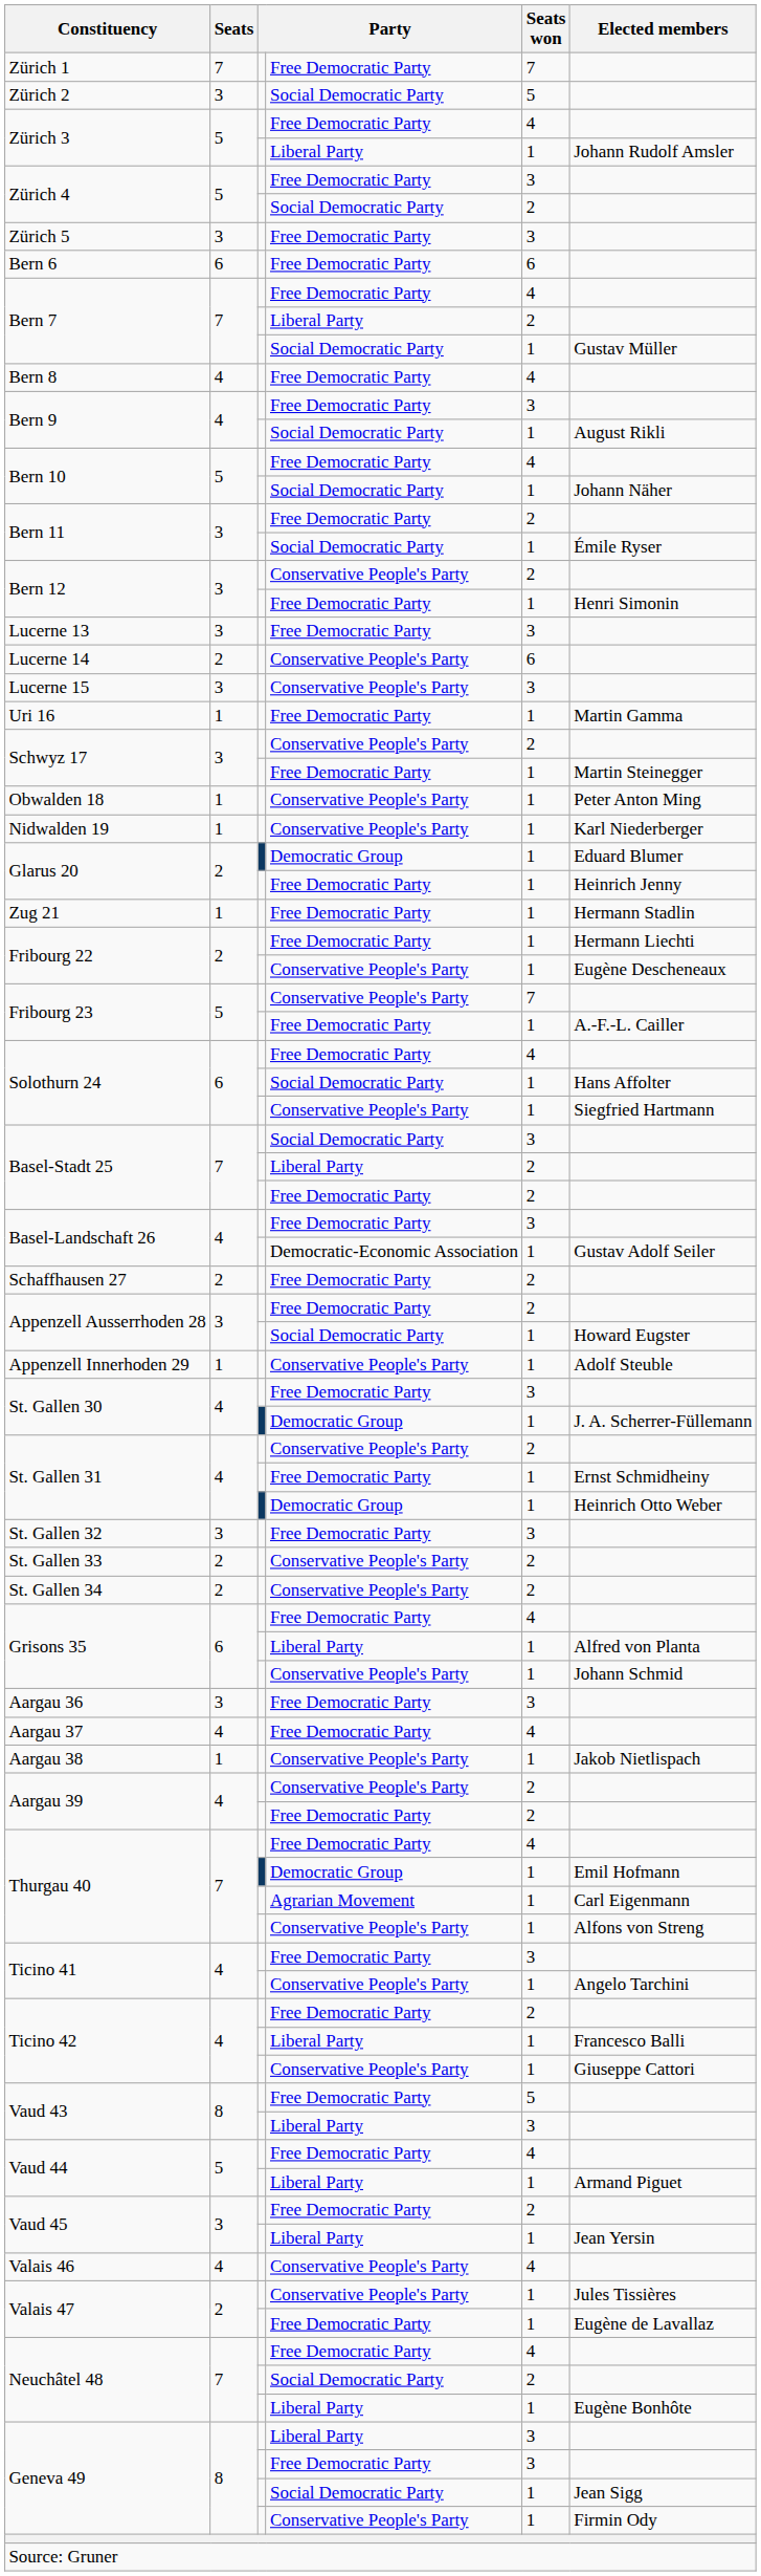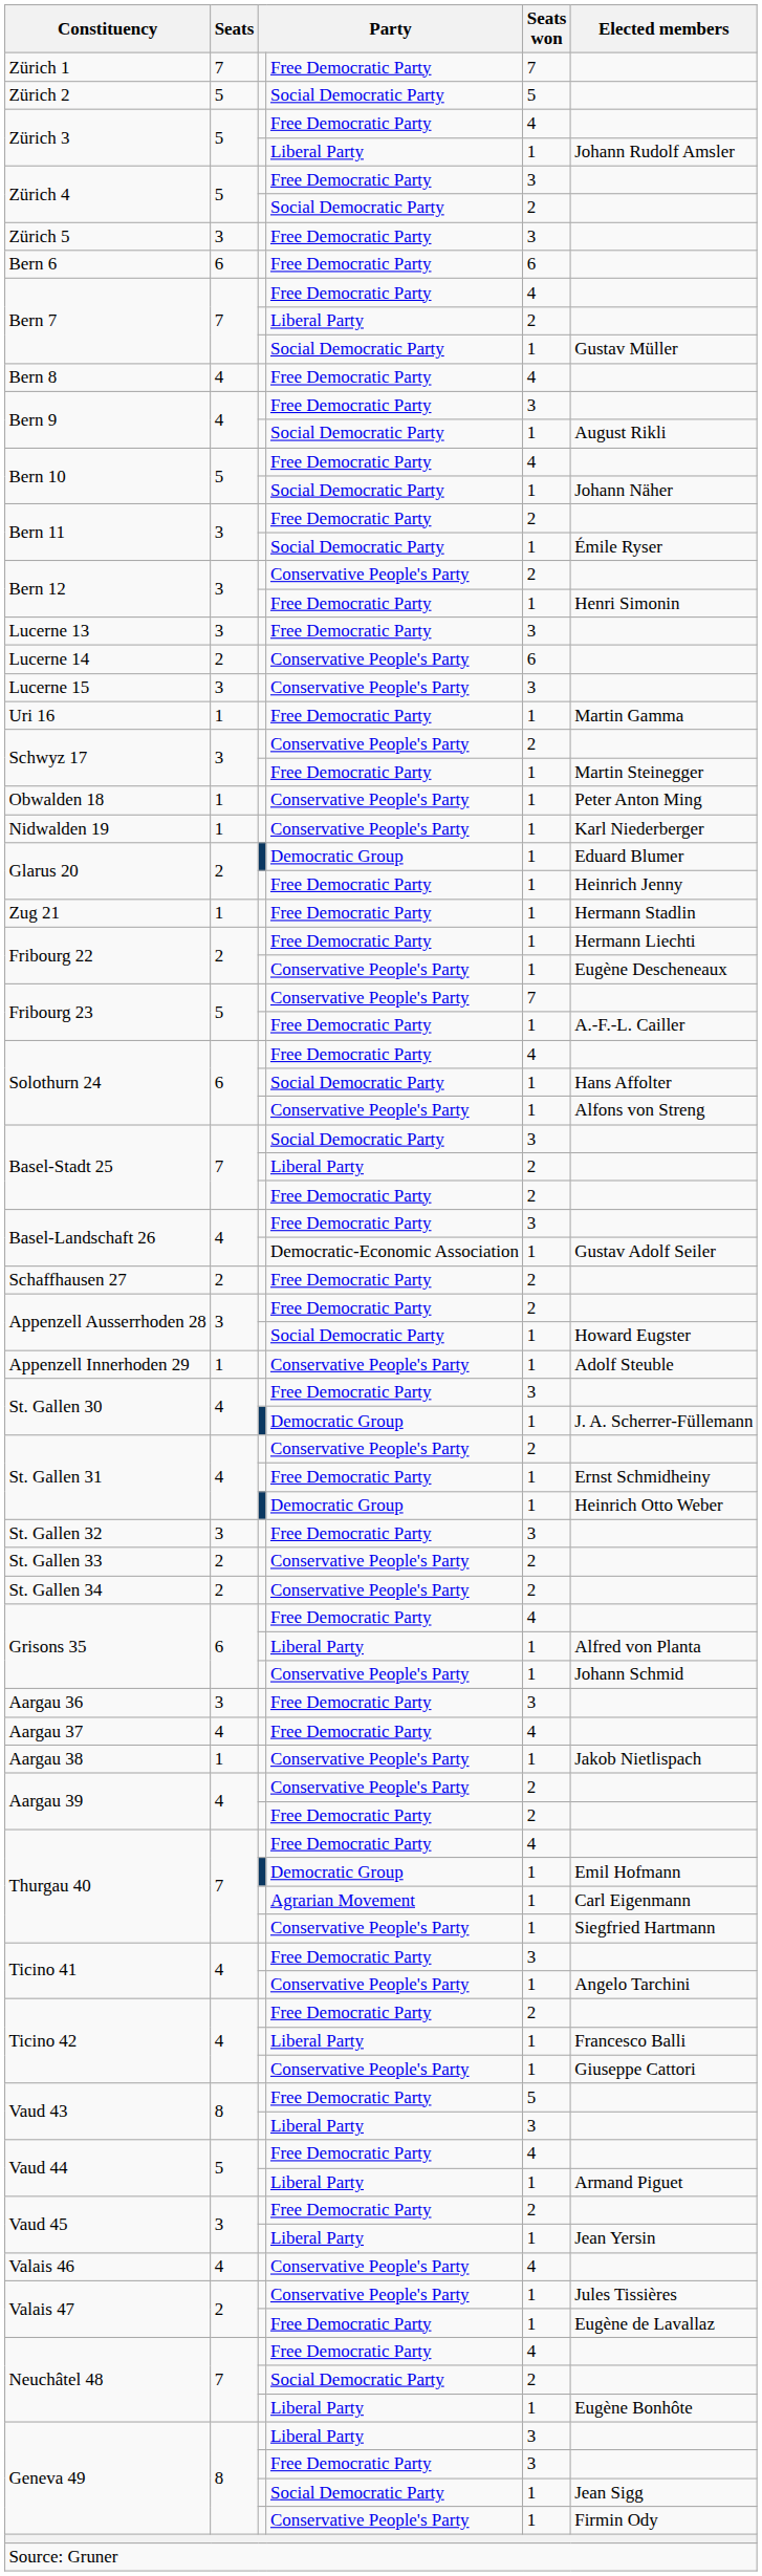Zürich 2 | Seats: 3 -> 5
Solothurn 24 / Conservative People's Party | Elected members: Siegfried Hartmann -> Alfons von Streng
Thurgau 40 / Conservative People's Party | Elected members: Alfons von Streng -> Siegfried Hartmann
